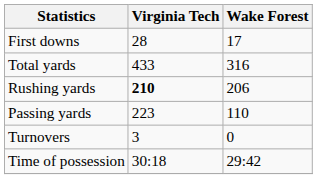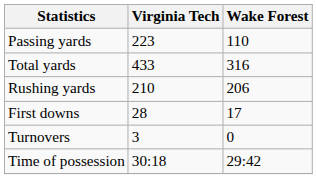rows swapped: First downs <-> Passing yards
Rushing yards | Virginia Tech: bold -> normal
